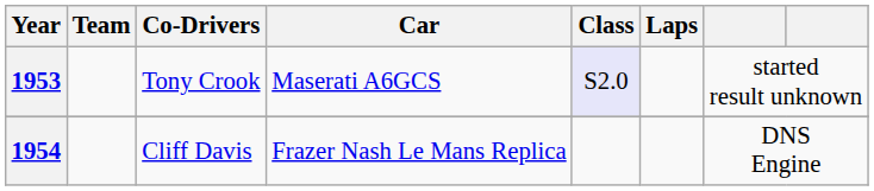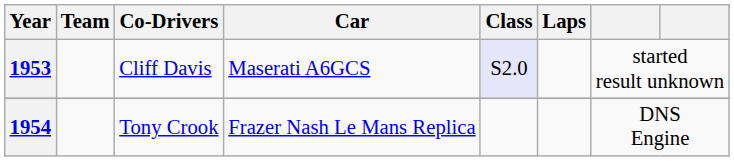1953 | Co-Drivers: Tony Crook -> Cliff Davis
1954 | Co-Drivers: Cliff Davis -> Tony Crook
